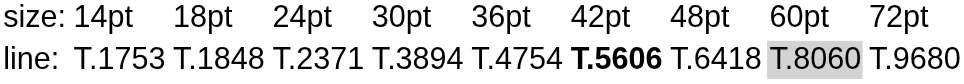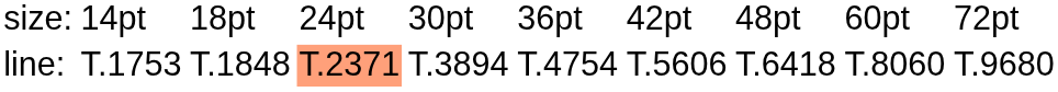line: | column 4: no background -> lightsalmon background
line: | column 7: bold -> normal
line: | column 9: lightgrey background -> no background
